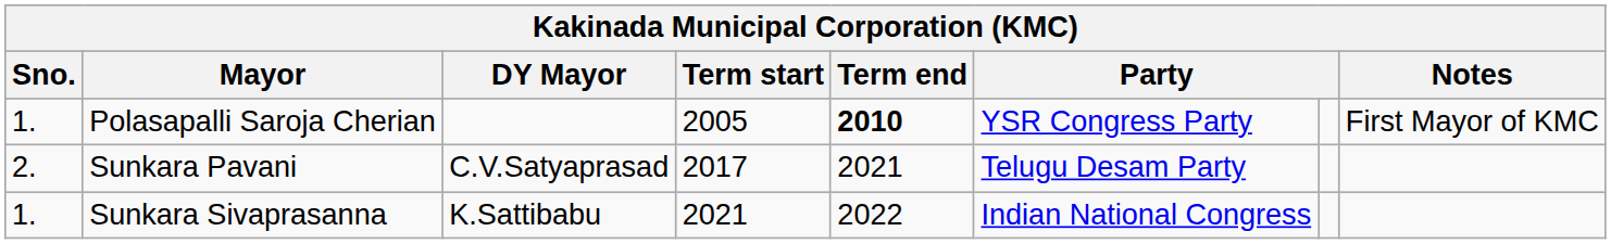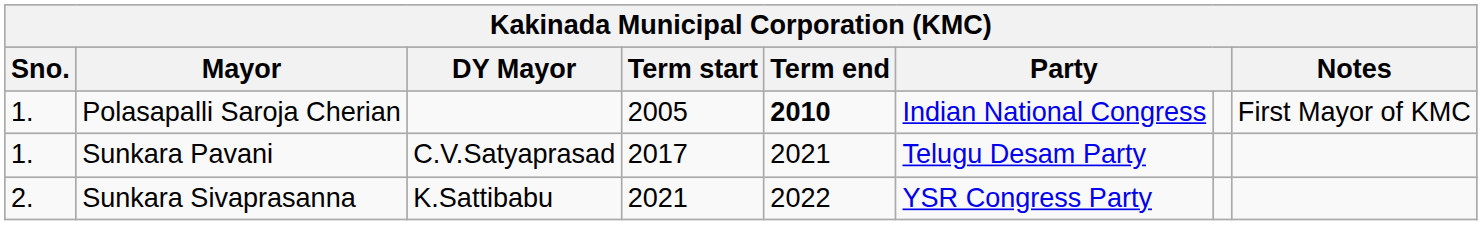Polasapalli Saroja Cherian | column 6: YSR Congress Party -> Indian National Congress
Sunkara Pavani | Sno.: 2. -> 1.
Sunkara Sivaprasanna | Sno.: 1. -> 2.
Sunkara Sivaprasanna | column 6: Indian National Congress -> YSR Congress Party
